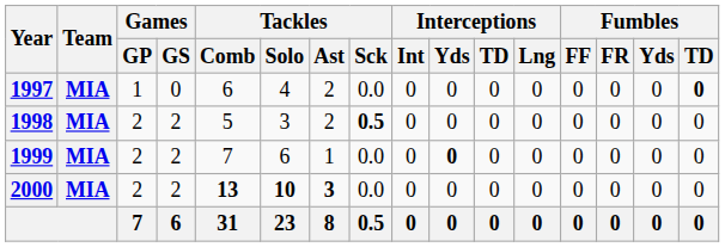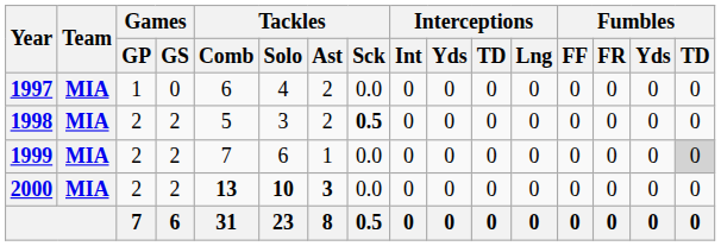1997 | Fumbles / TD: bold -> normal
1999 | Interceptions / Yds: bold -> normal
1999 | Fumbles / TD: no background -> lightgrey background
